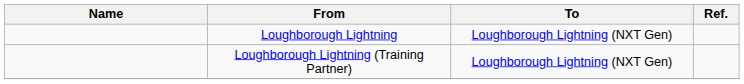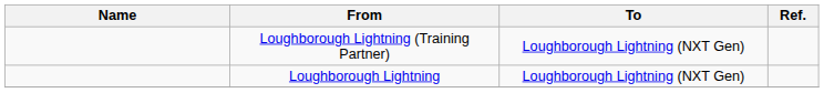rows swapped: Loughborough Lightning (Training Partner) <-> Loughborough Lightning
